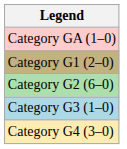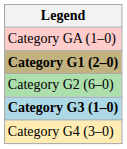row 3 | column 1: normal -> bold
row 5 | column 1: normal -> bold
